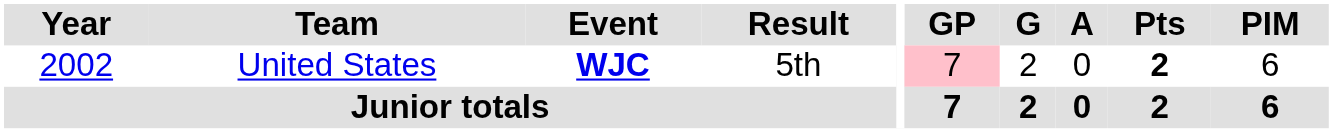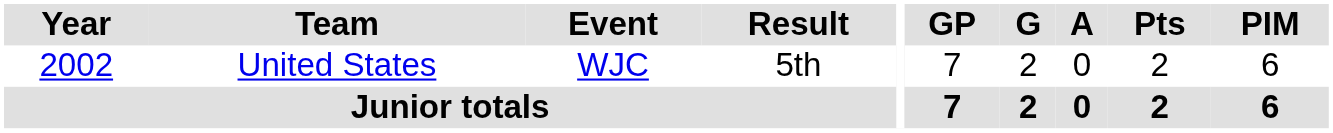United States | Event: bold -> normal
United States | GP: pink background -> no background
United States | Pts: bold -> normal
